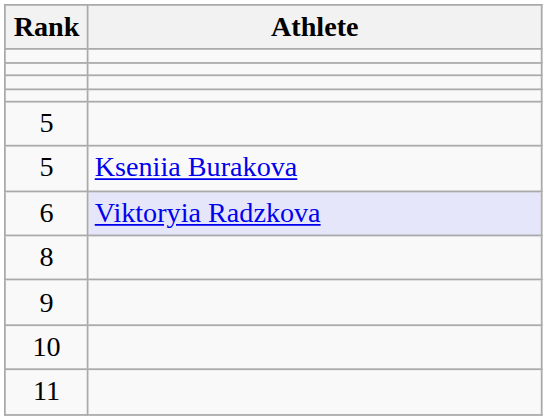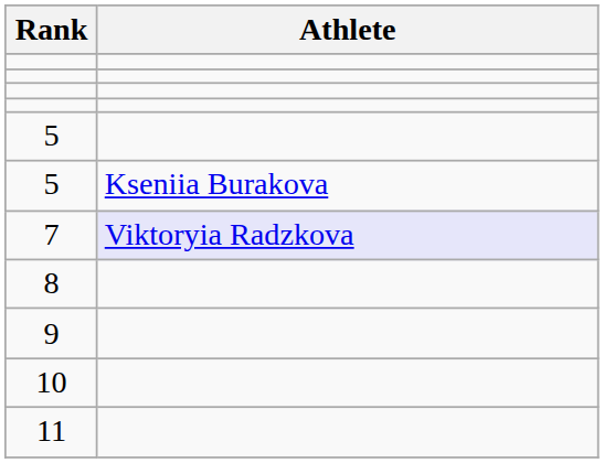row 8 | Rank: 6 -> 7
